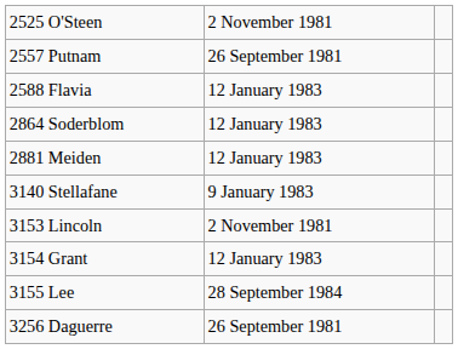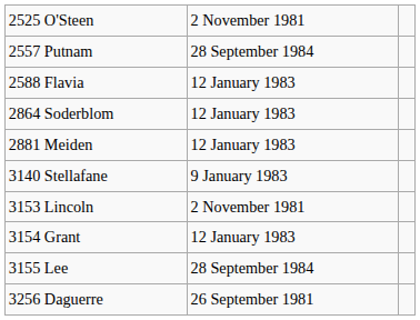2557 Putnam | column 2: 26 September 1981 -> 28 September 1984
